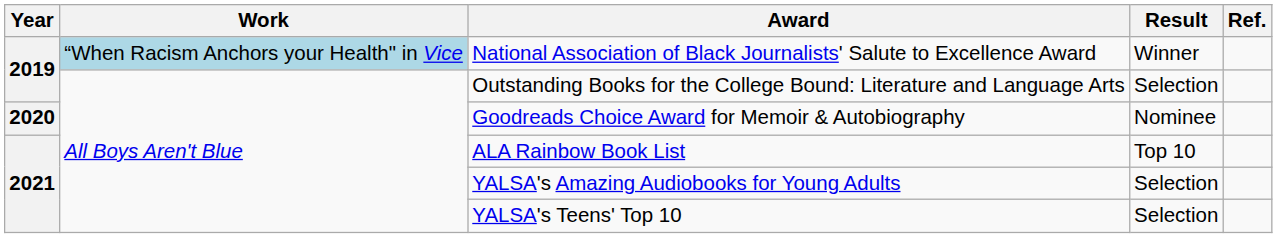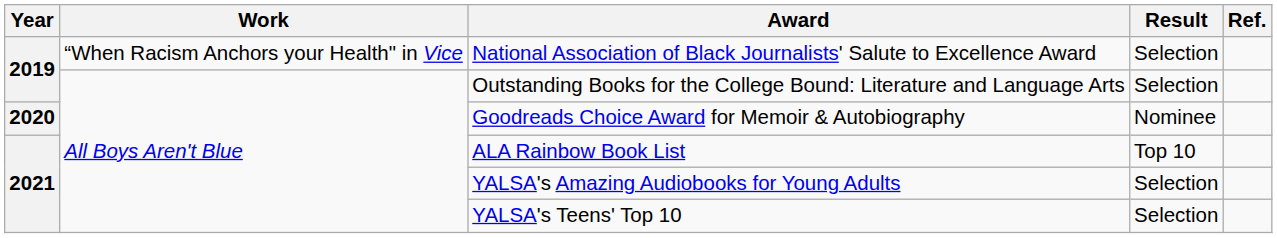row 2 | Work: lightblue background -> no background
row 2 | Result: Winner -> Selection
